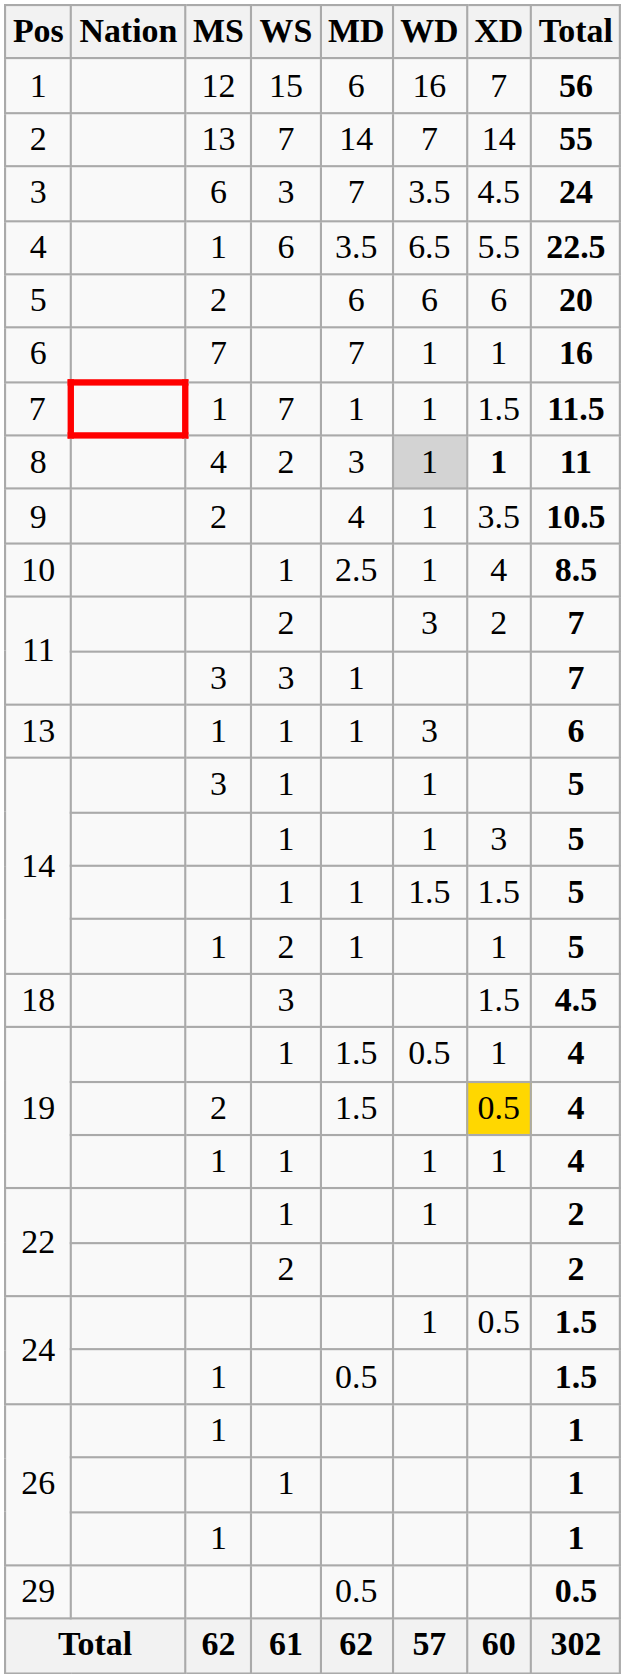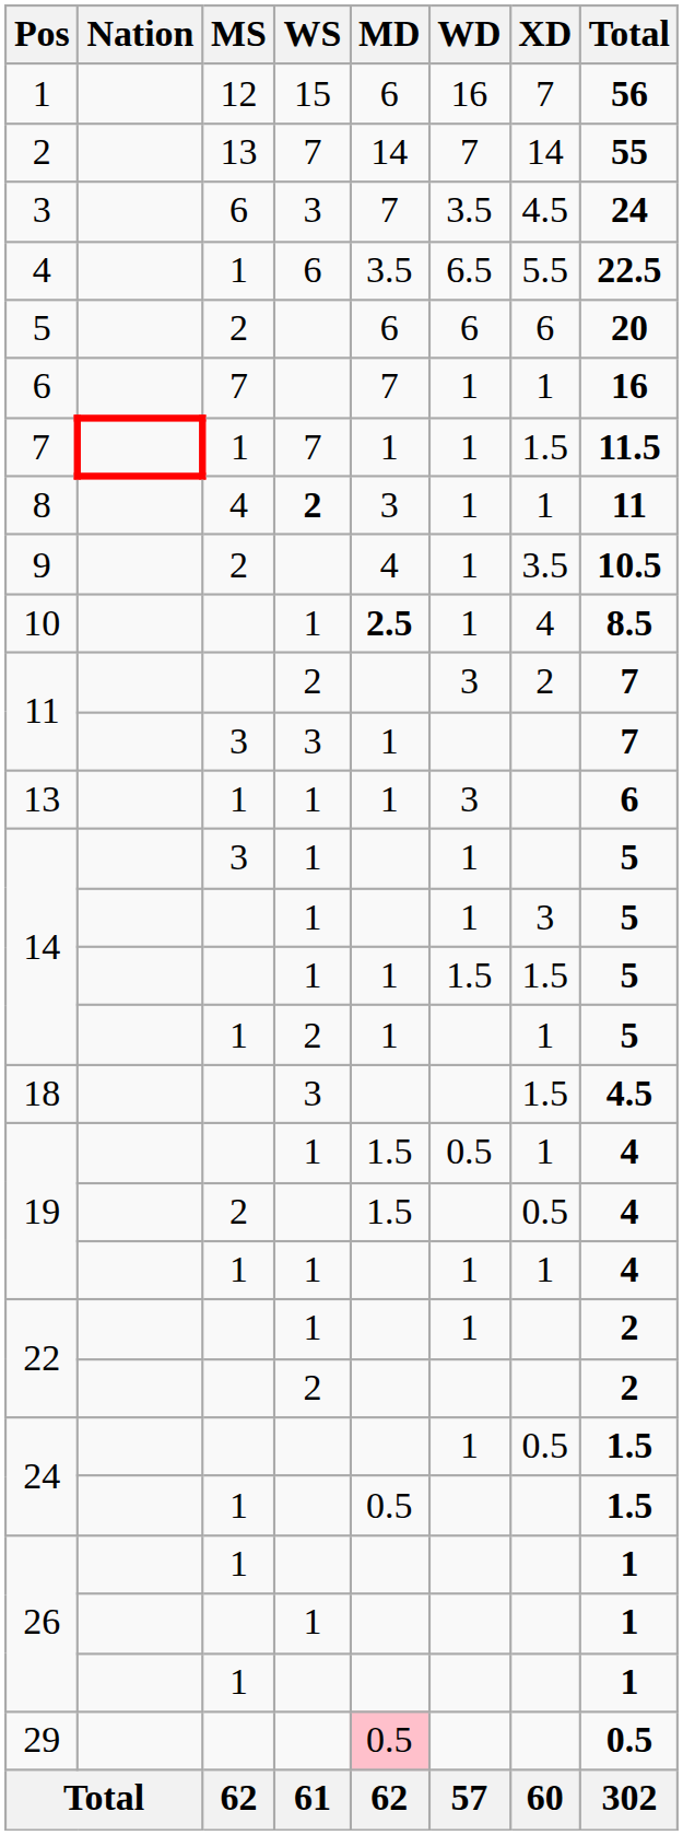8 | WS: normal -> bold
8 | WD: lightgrey background -> no background
8 | XD: bold -> normal
10 | MD: normal -> bold
19 / 2 | XD: gold background -> no background
29 | MD: no background -> pink background
